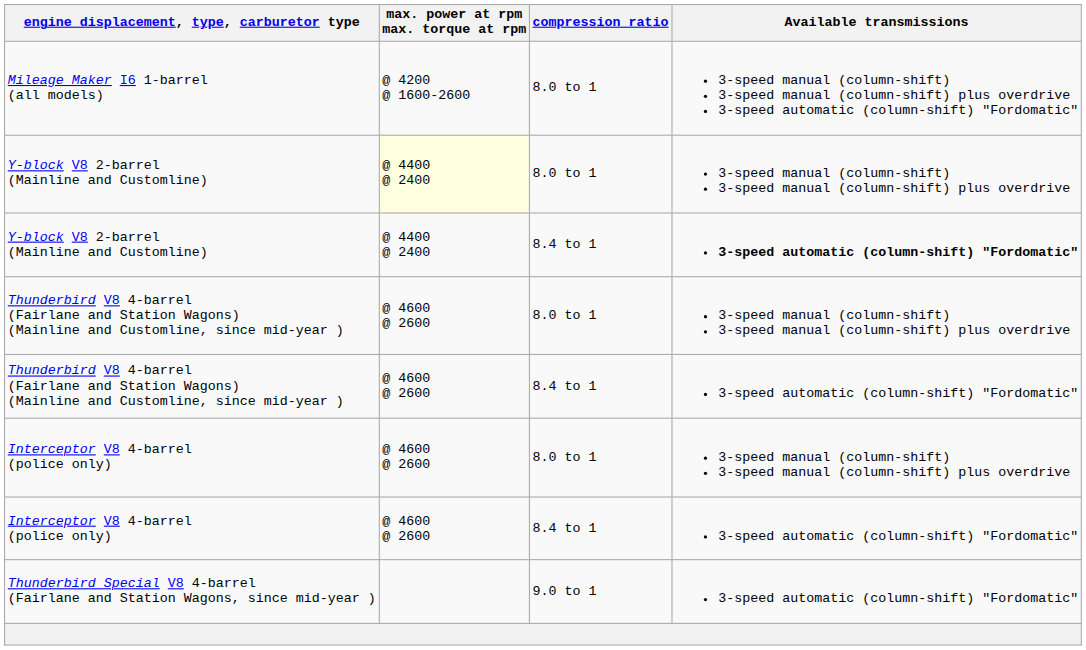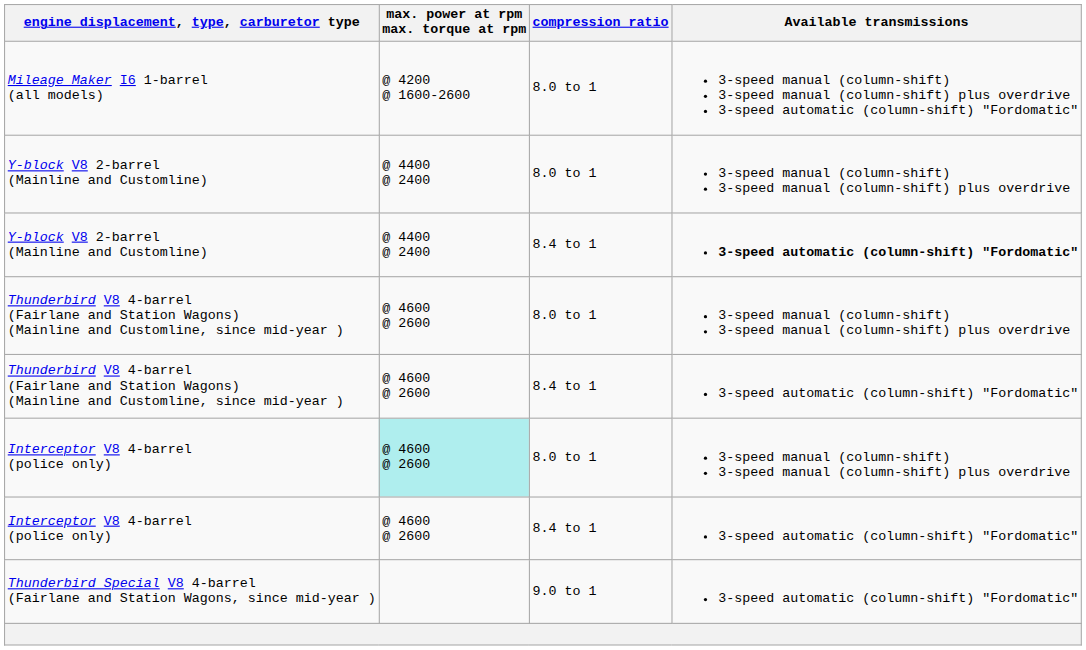Y-block V8 2-barrel (Mainline and Customline) / 8.0 to 1 | max. power at rpm max. torque at rpm: lightyellow background -> no background
Interceptor V8 4-barrel (police only) / 8.0 to 1 | max. power at rpm max. torque at rpm: no background -> paleturquoise background
